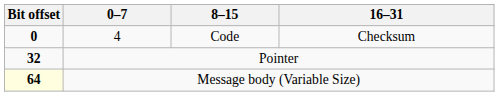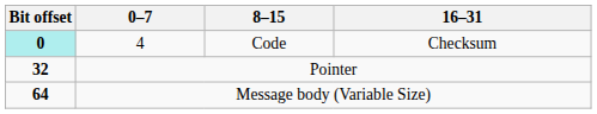4 | Bit offset: no background -> paleturquoise background
Message body (Variable Size) | Bit offset: lightyellow background -> no background
